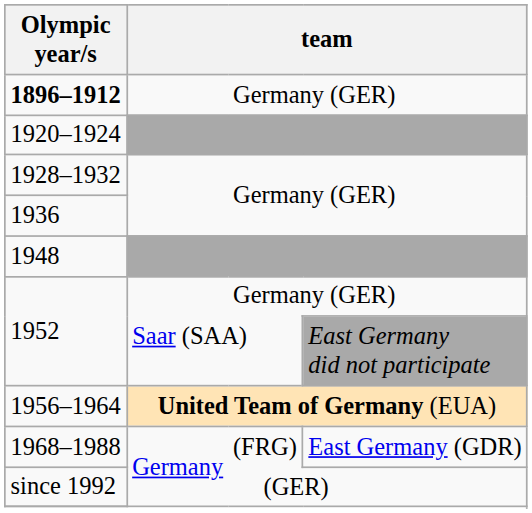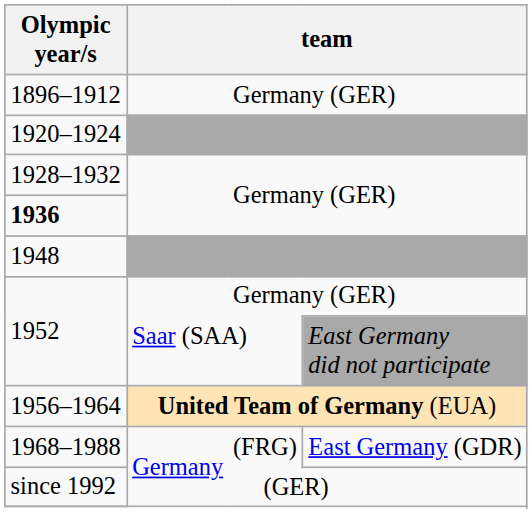1896–1912 | Olympic year/s: bold -> normal
1936 | Olympic year/s: normal -> bold
